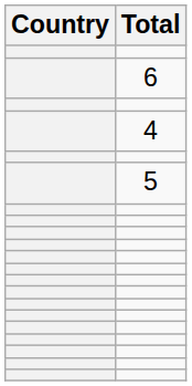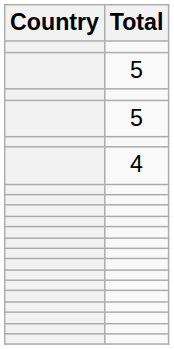row 3 | Total: 6 -> 5
row 5 | Total: 4 -> 5
row 7 | Total: 5 -> 4
